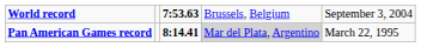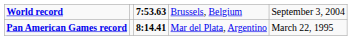Pan American Games record | column 4: lightgrey background -> no background
